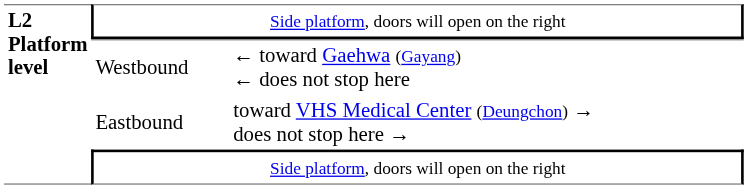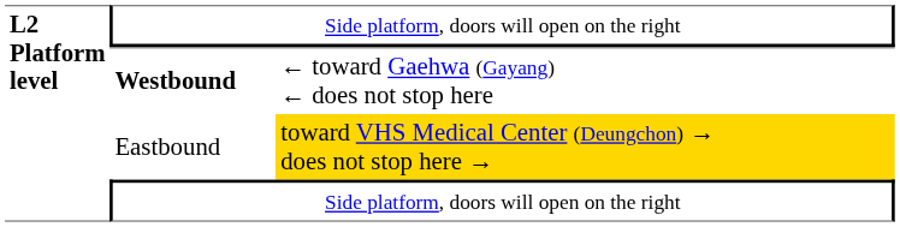Westbound | column 2: normal -> bold
Eastbound | column 3: no background -> gold background
